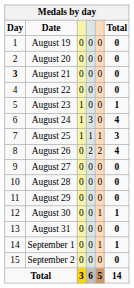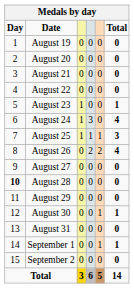August 21 | Day: bold -> normal
August 28 | Day: normal -> bold
